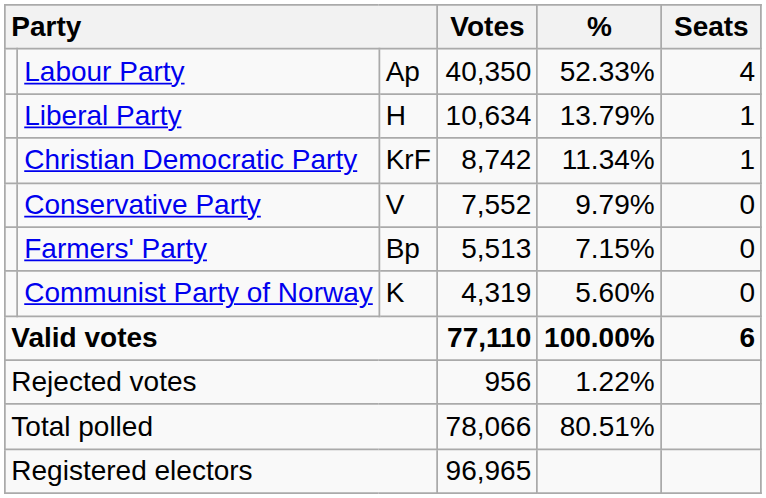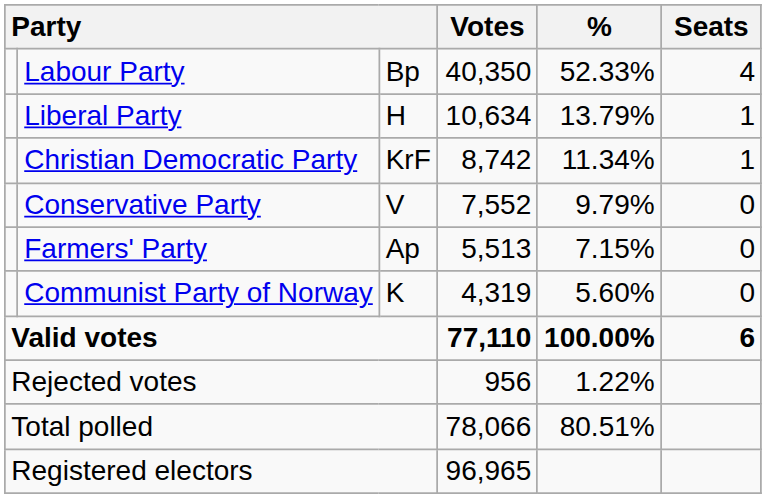Labour Party | column 3: Ap -> Bp
Farmers' Party | column 3: Bp -> Ap
